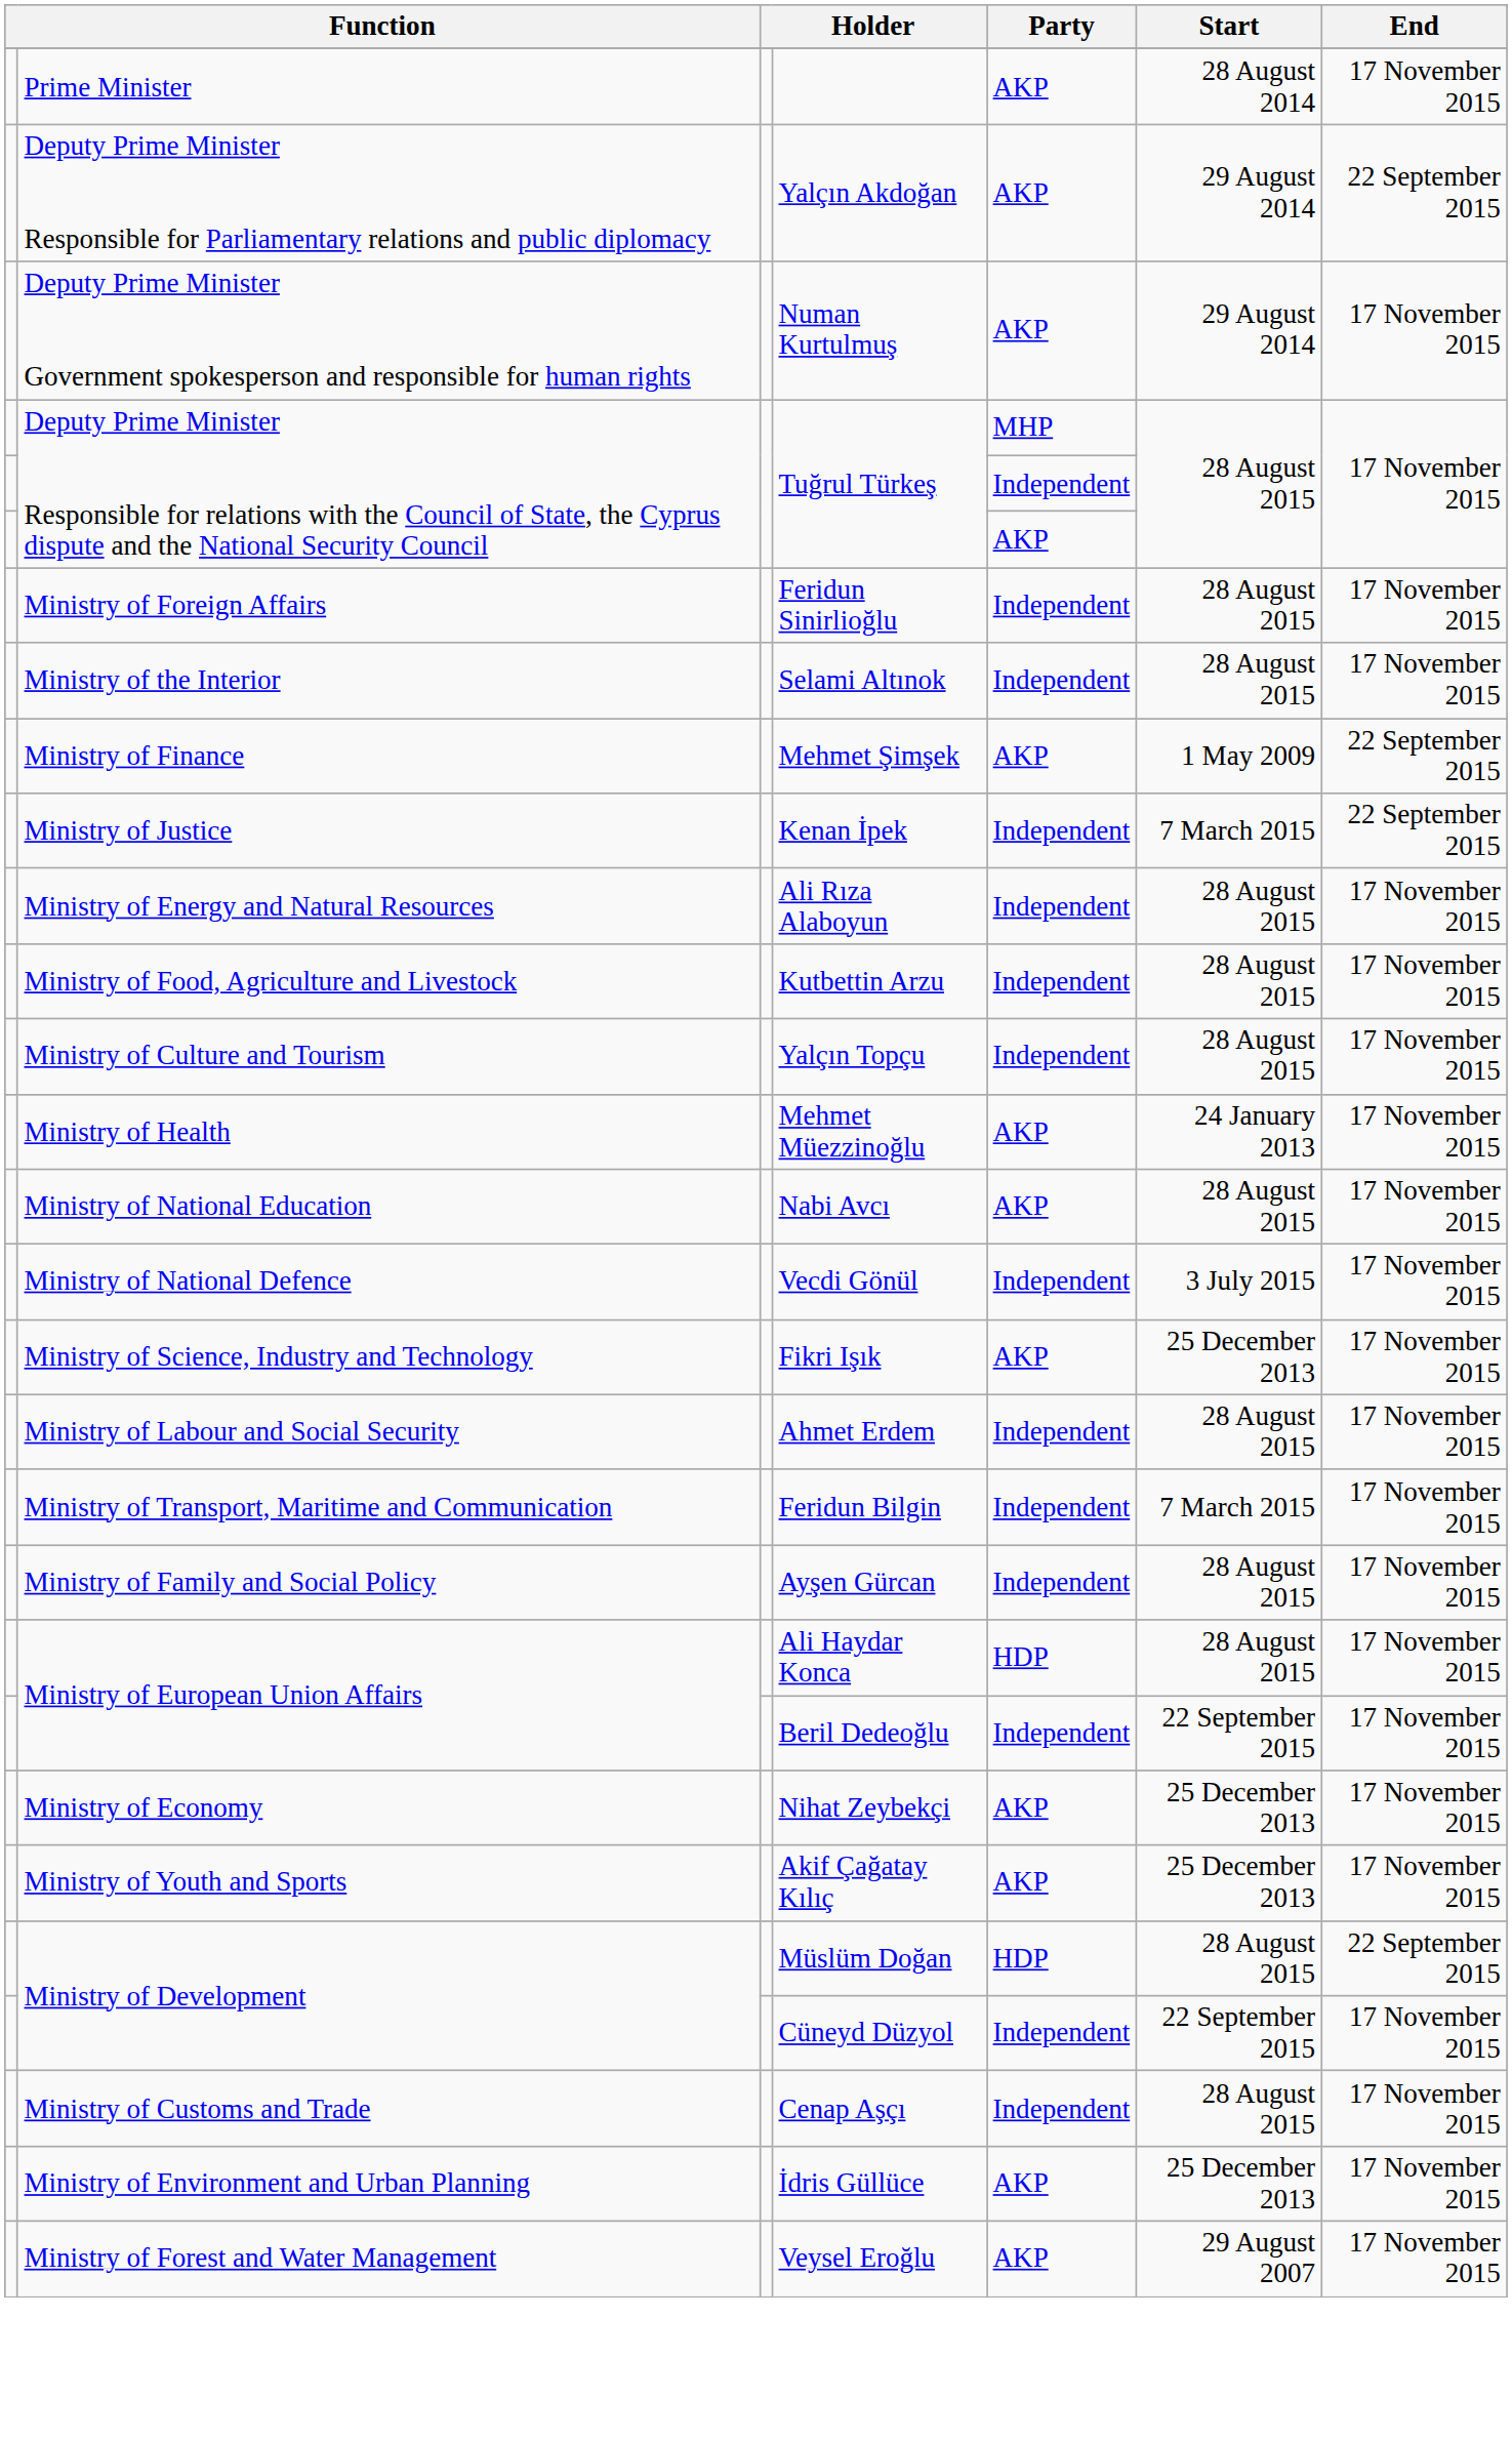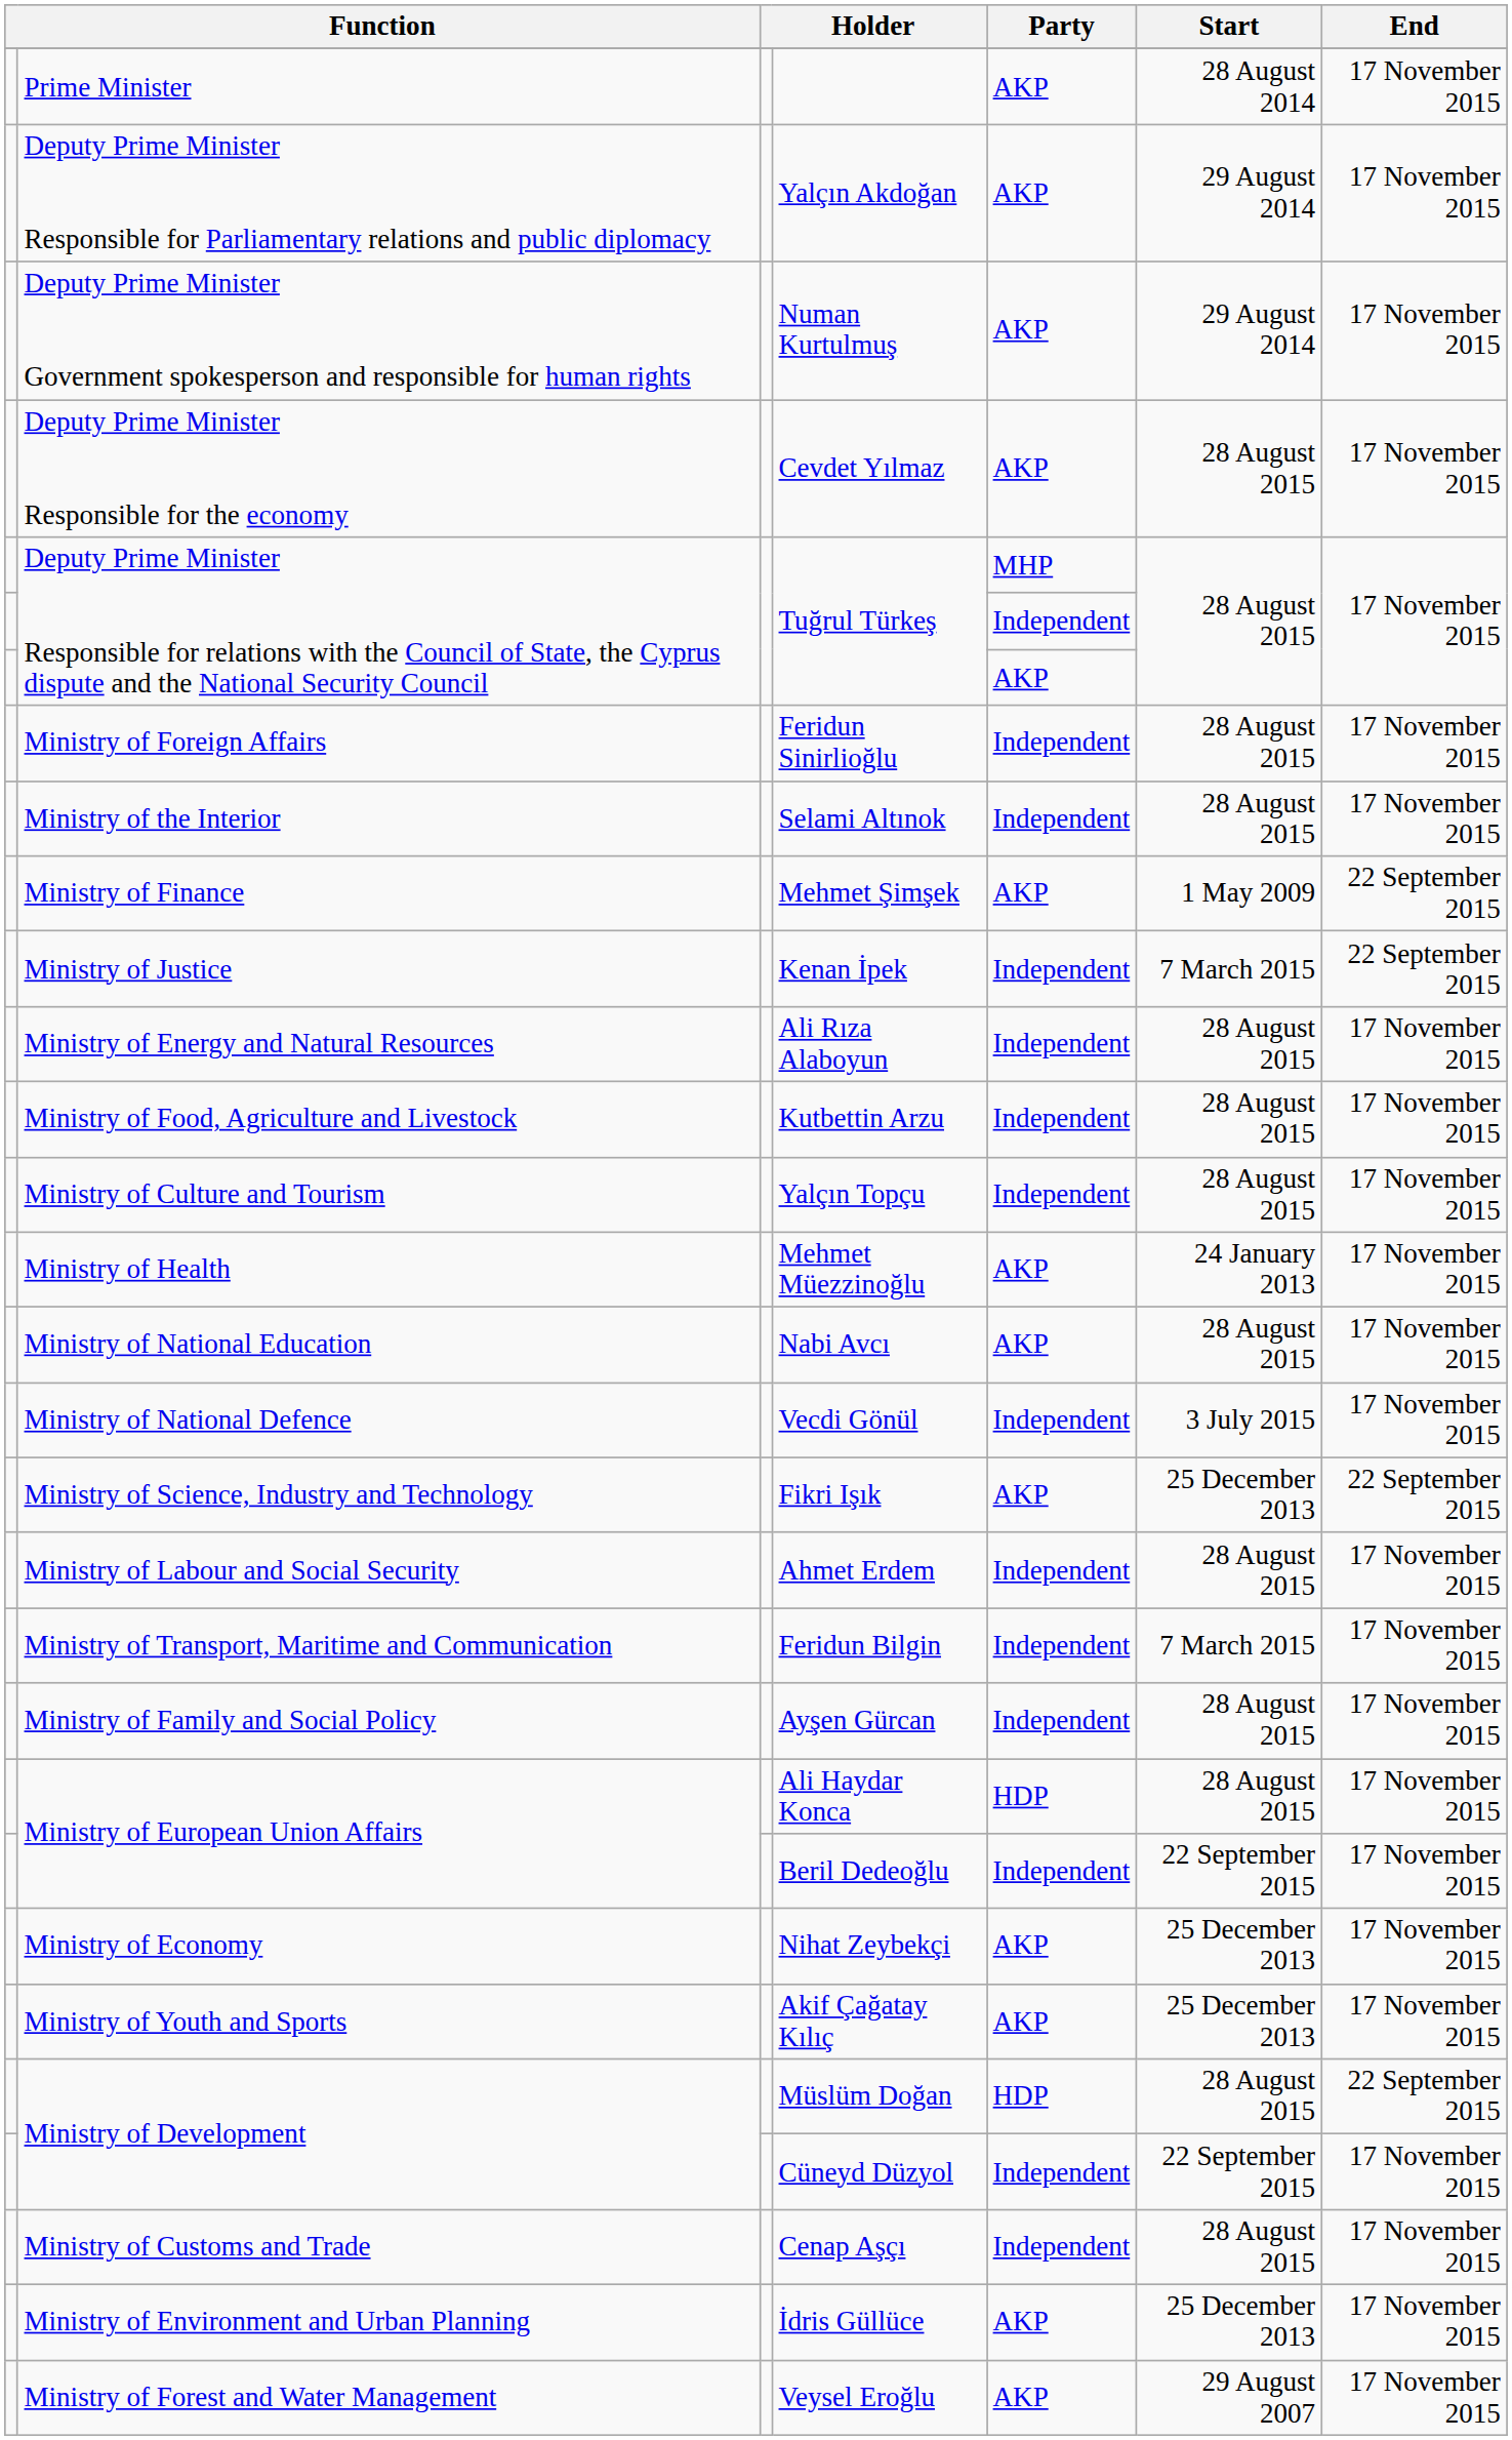Yalçın Akdoğan | End: 22 September 2015 -> 17 November 2015
+ row: Deputy Prime Minister Responsible for the economy | Cevdet Yılmaz | AKP | 28 August 2015 | 17 November 2015
Fikri Işık | End: 17 November 2015 -> 22 September 2015
